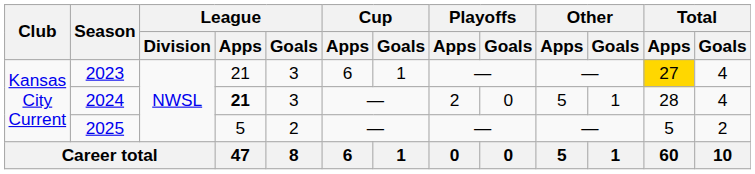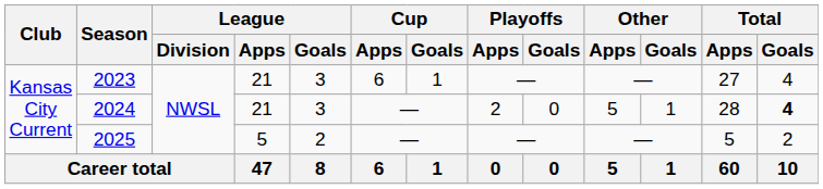2023 | Total / Apps: gold background -> no background
2024 | League / Apps: bold -> normal
2024 | Total / Goals: normal -> bold
